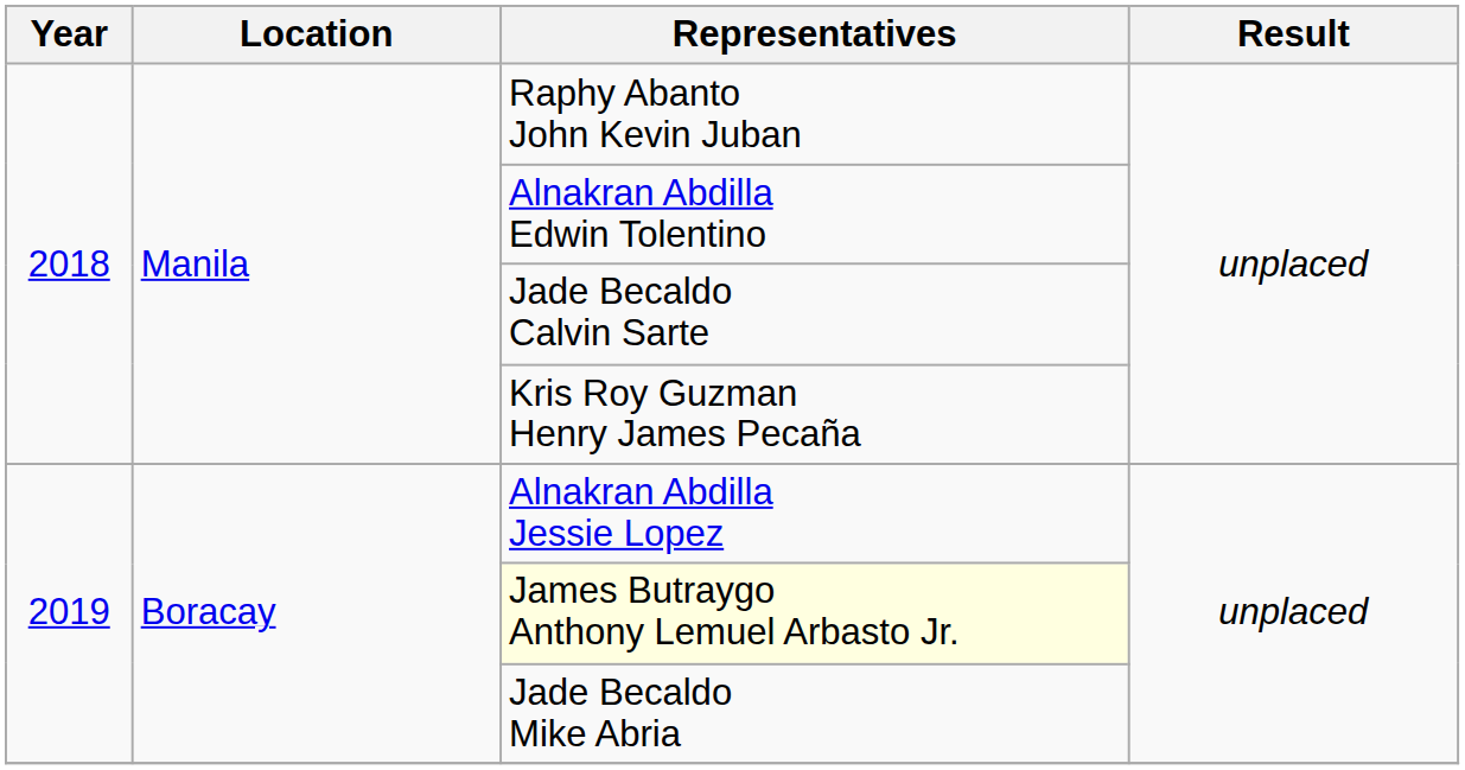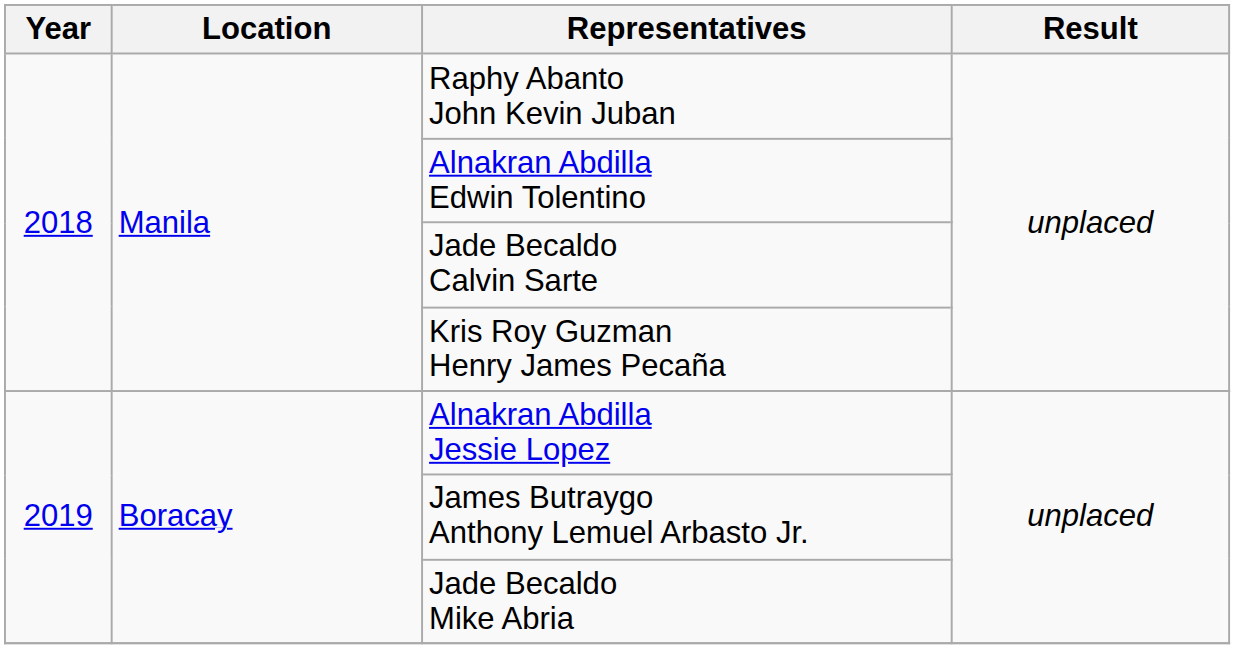James Butraygo Anthony Lemuel Arbasto Jr. | Representatives: lightyellow background -> no background
